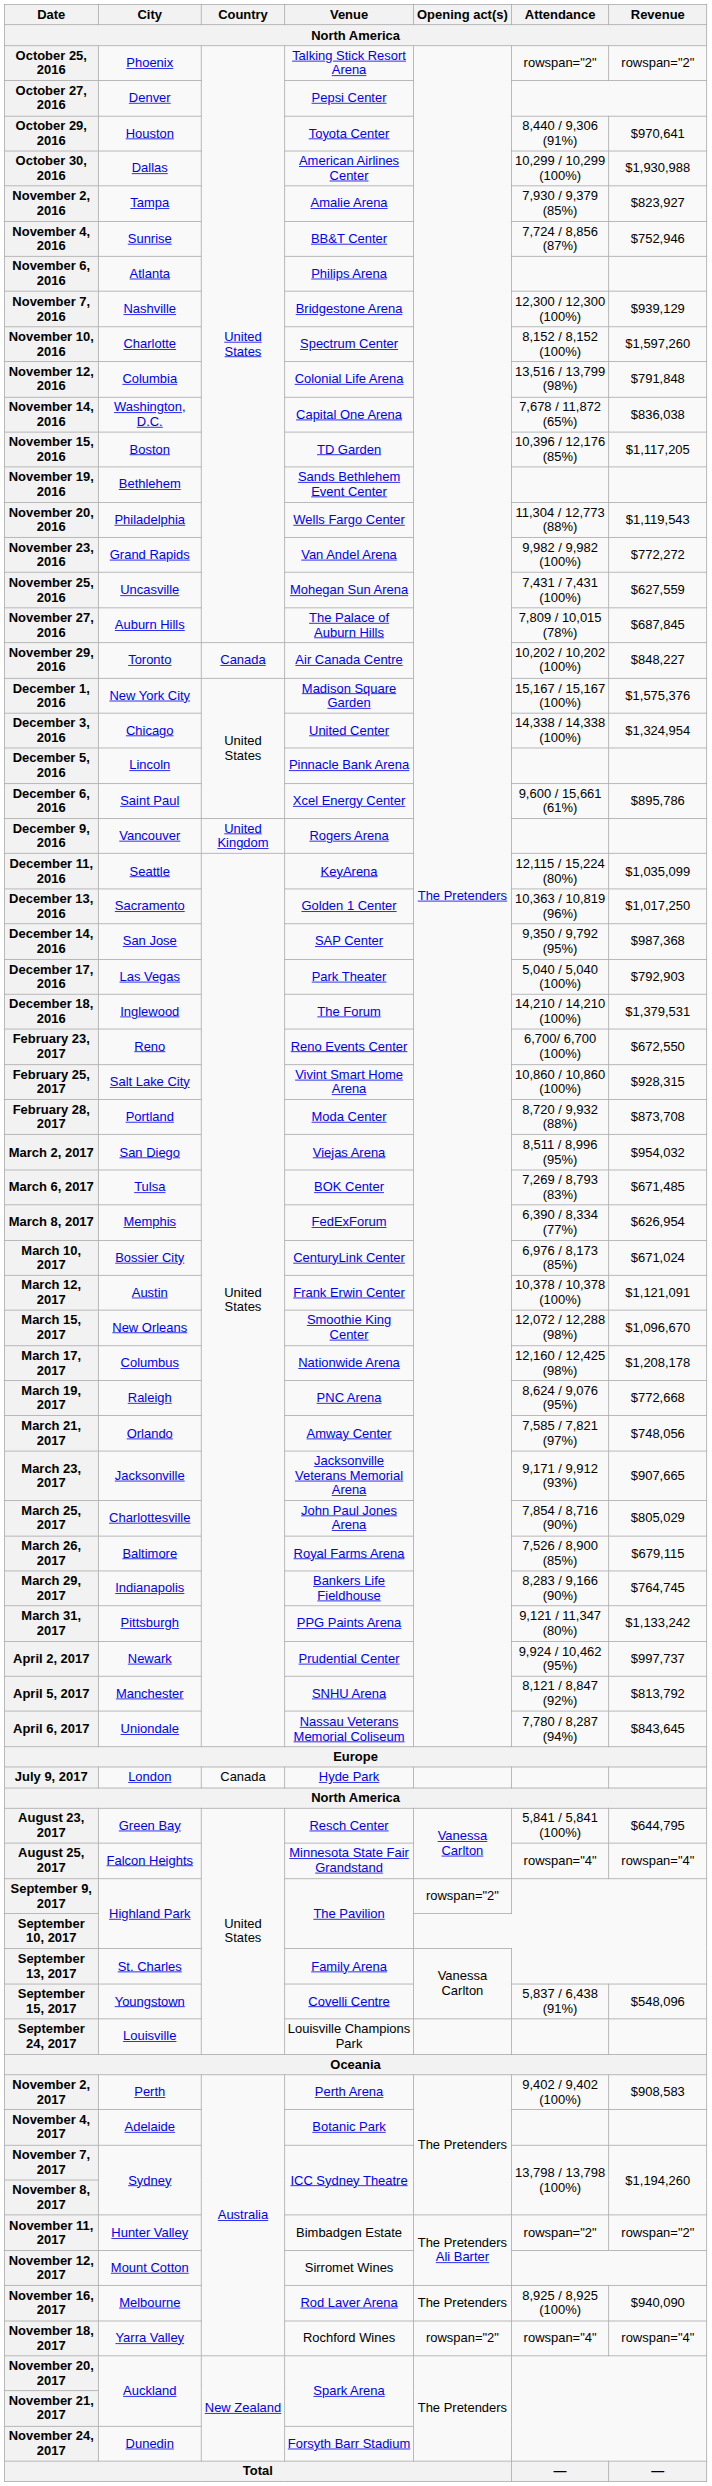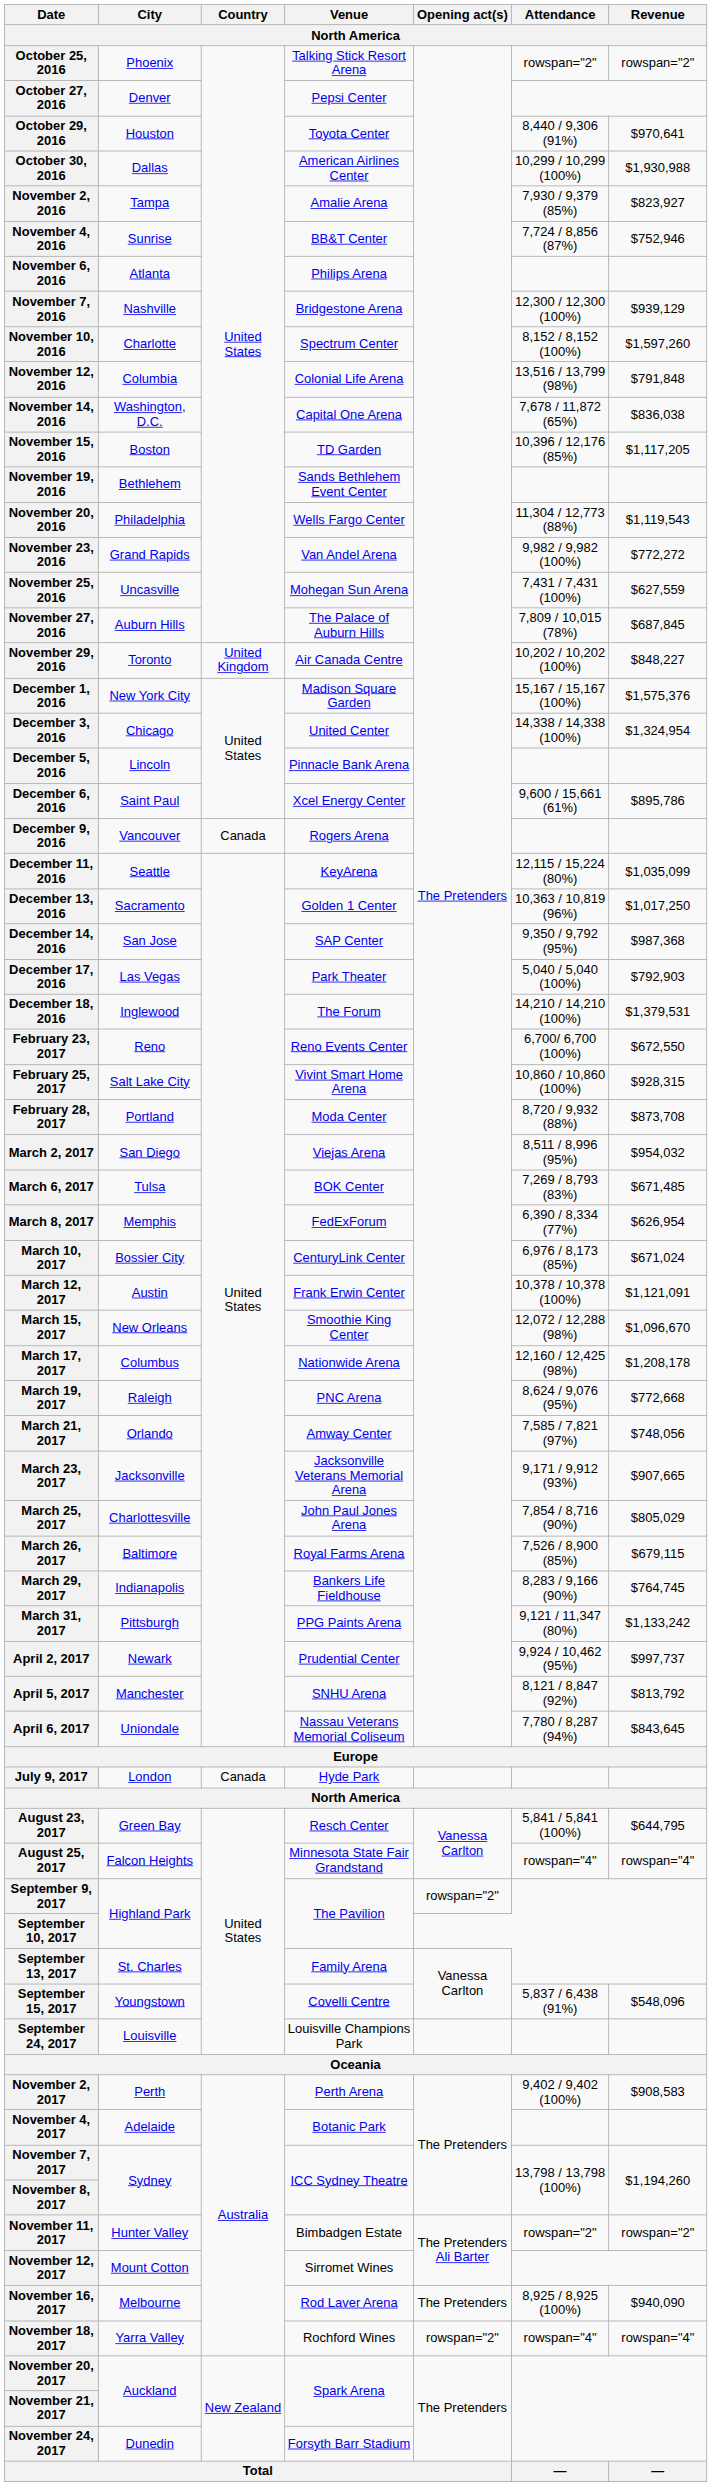November 29, 2016 | Country: Canada -> United Kingdom
December 9, 2016 | Country: United Kingdom -> Canada
